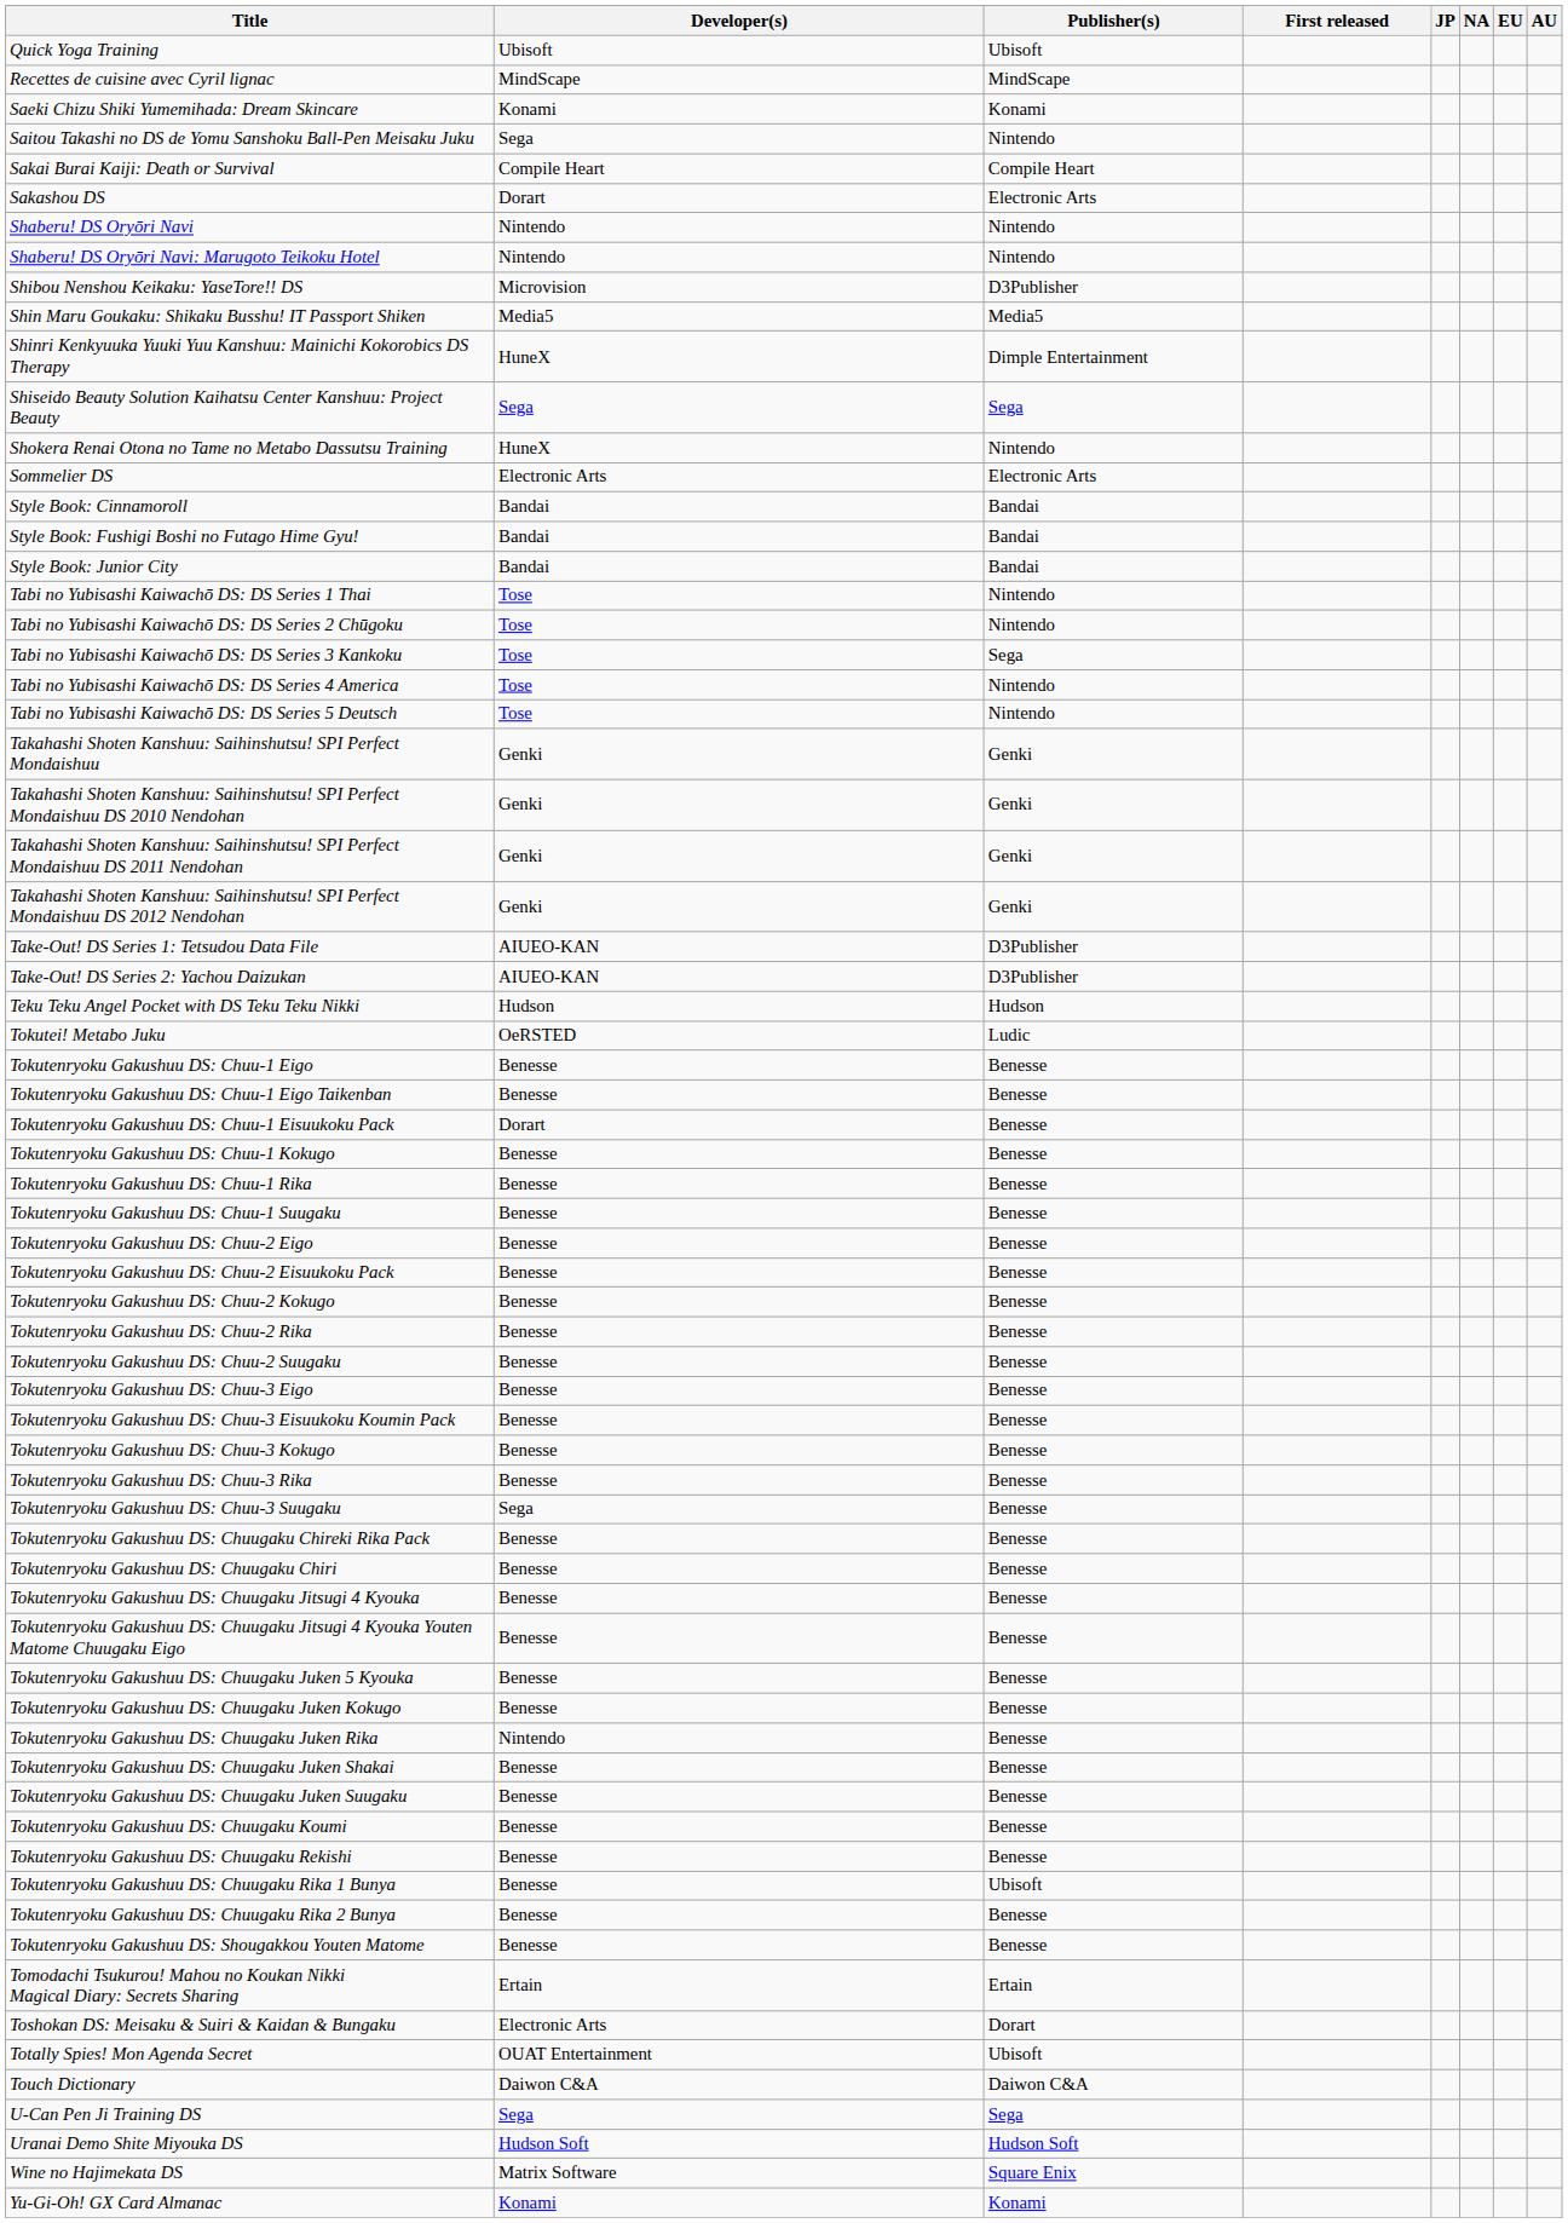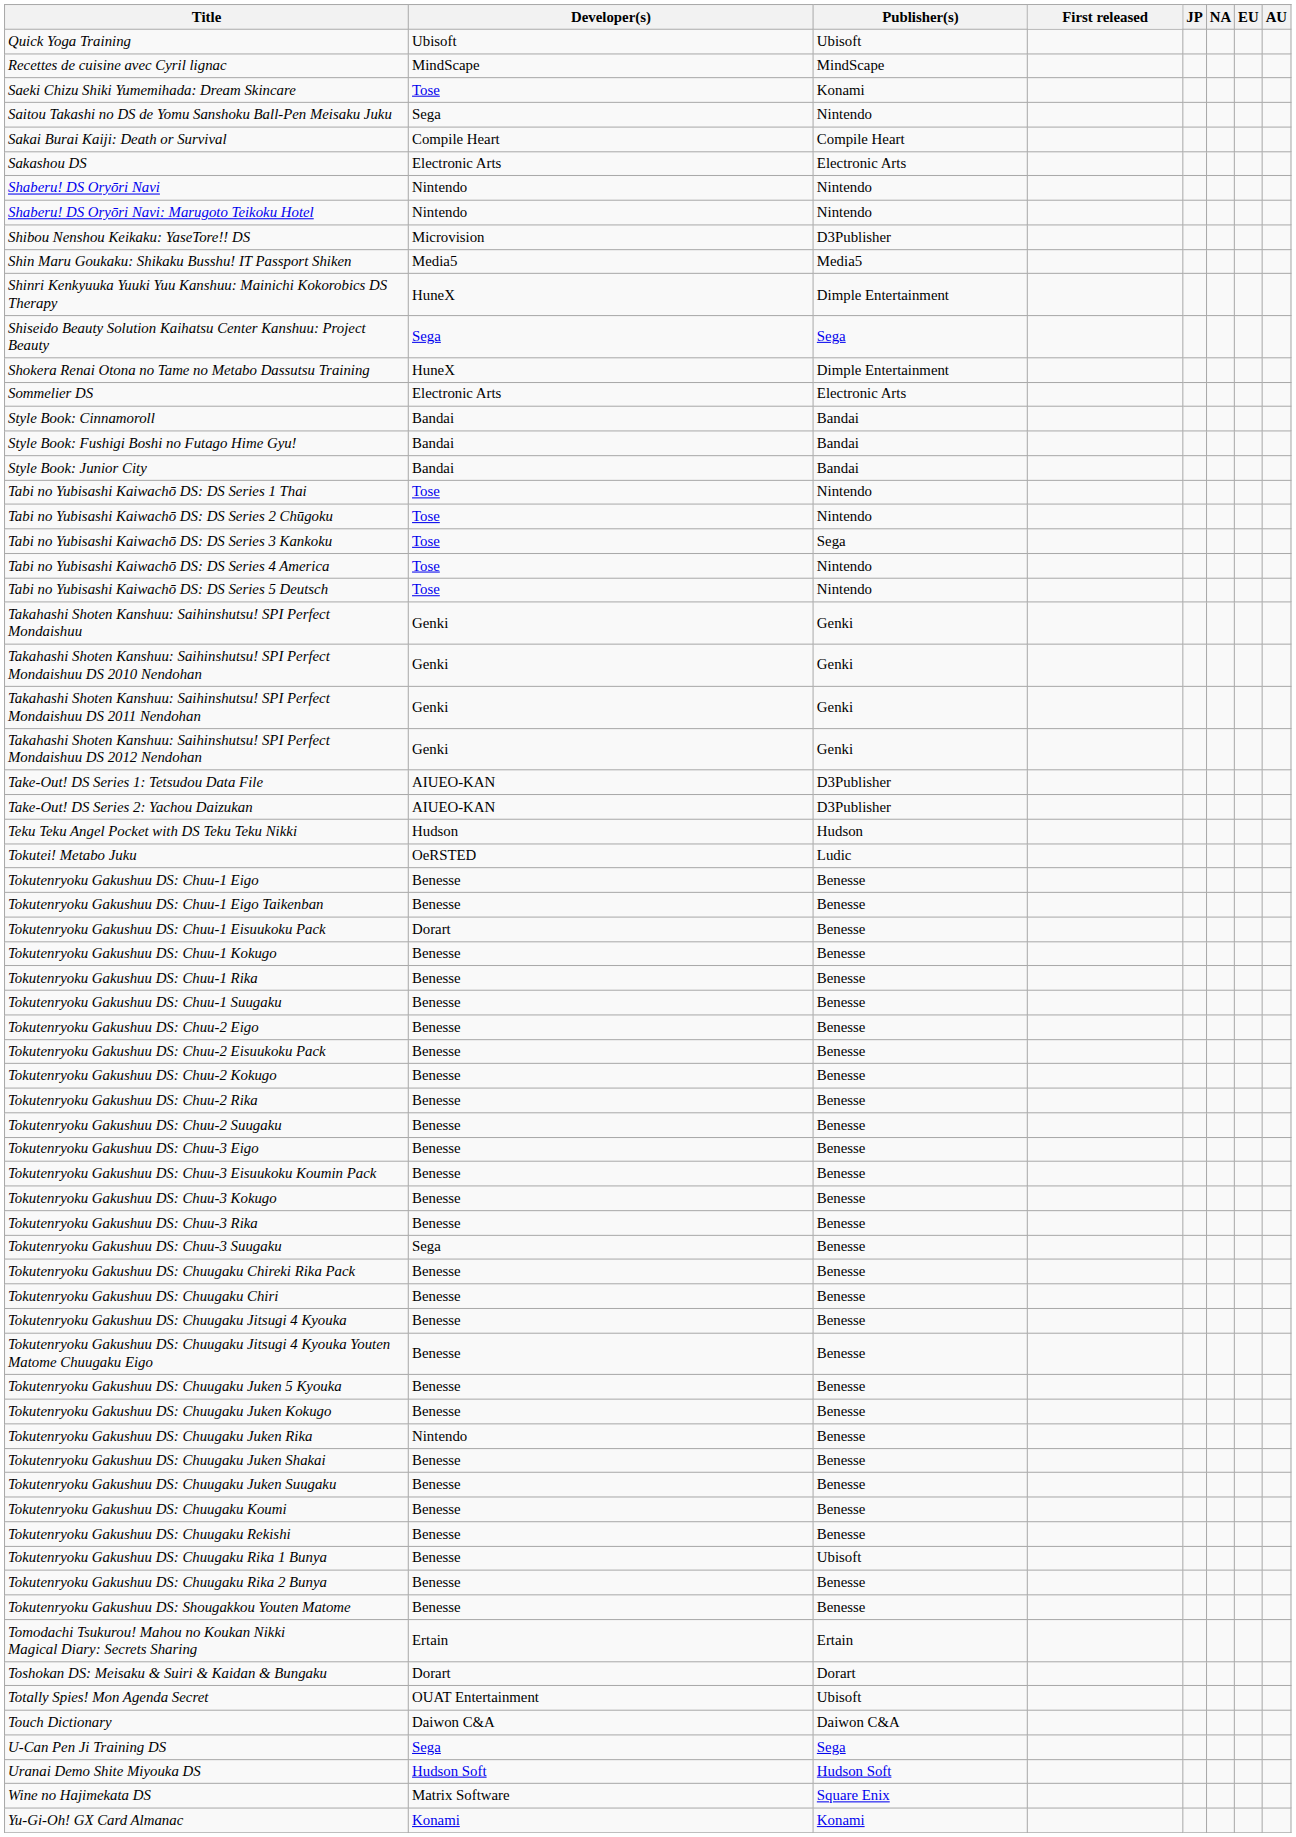Saeki Chizu Shiki Yumemihada: Dream Skincare | Developer(s): Konami -> Tose
Sakashou DS | Developer(s): Dorart -> Electronic Arts
Shokera Renai Otona no Tame no Metabo Dassutsu Training | Publisher(s): Nintendo -> Dimple Entertainment
Toshokan DS: Meisaku & Suiri & Kaidan & Bungaku | Developer(s): Electronic Arts -> Dorart
